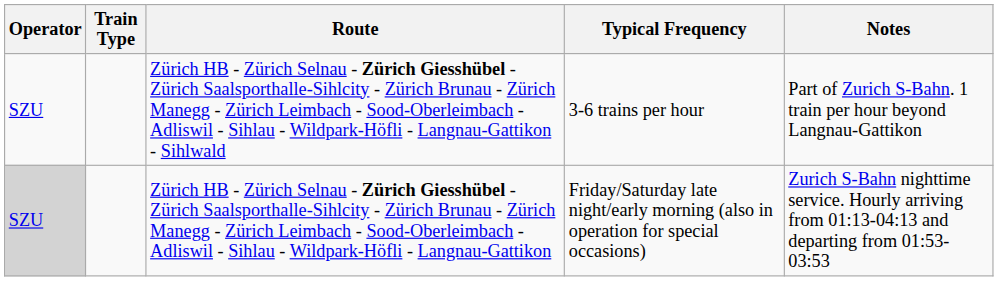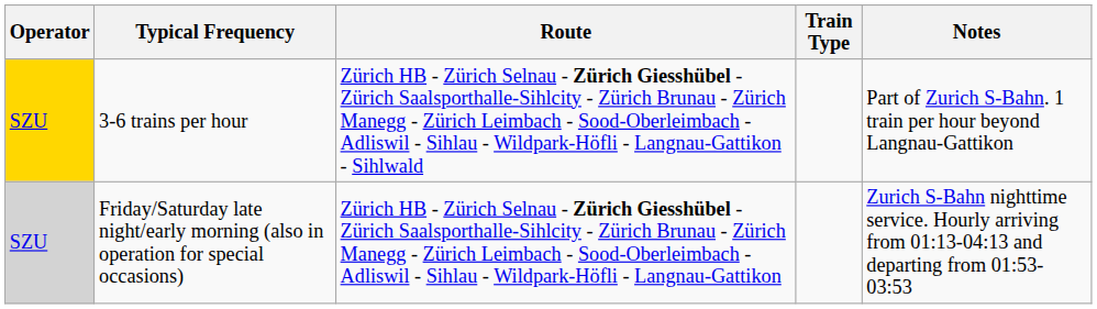columns swapped: Train Type <-> Typical Frequency
row 2 | Operator: no background -> gold background
